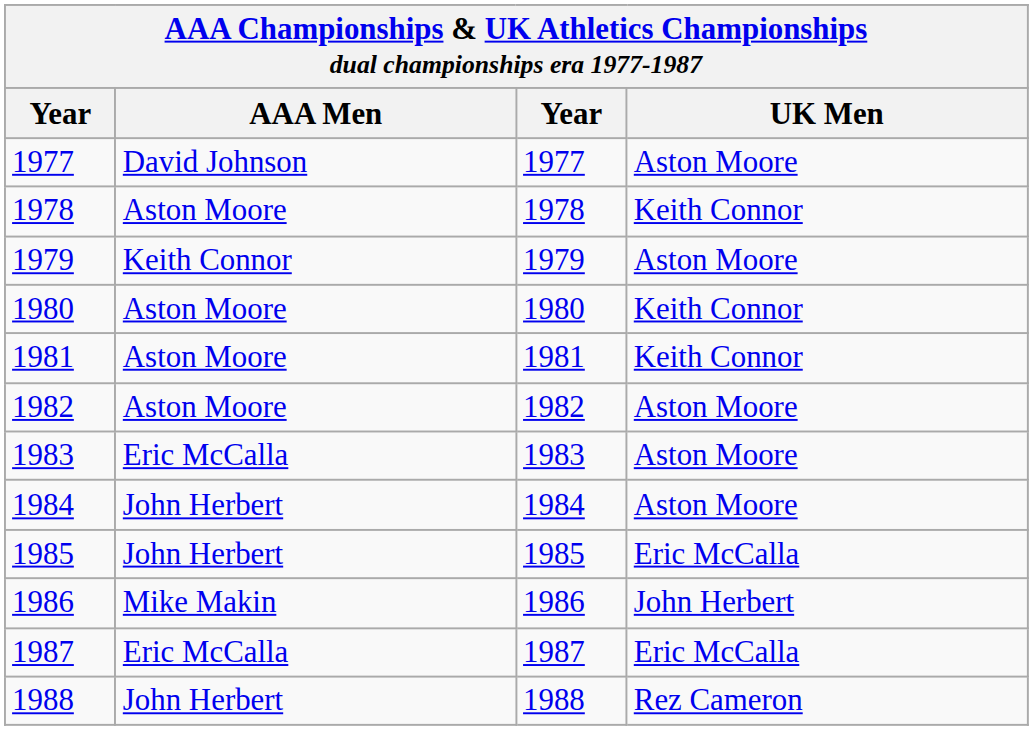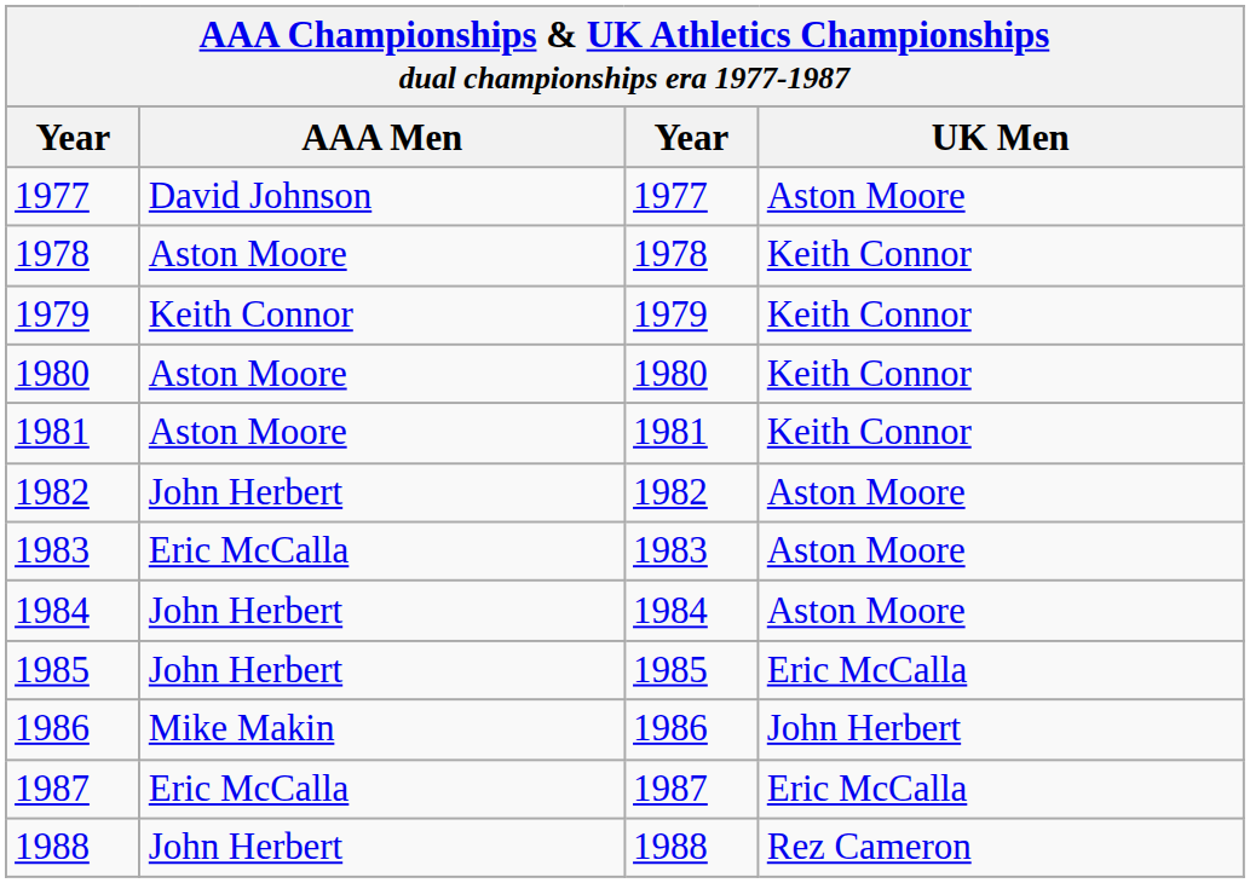row 5 | UK Men: Aston Moore -> Keith Connor
row 8 | AAA Men: Aston Moore -> John Herbert
